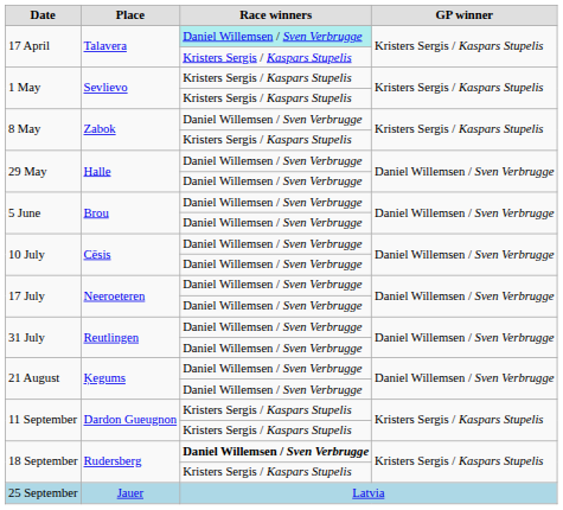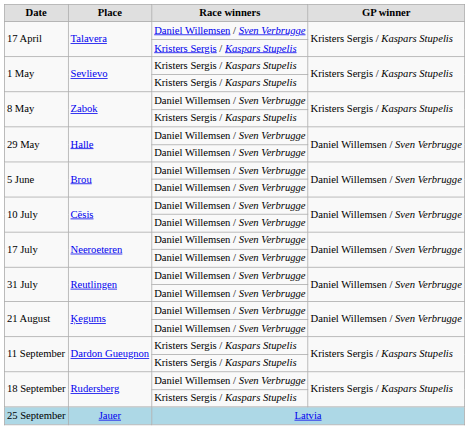17 April / Daniel Willemsen / Sven Verbrugge | Race winners: paleturquoise background -> no background
18 September / Daniel Willemsen / Sven Verbrugge | Race winners: bold -> normal
